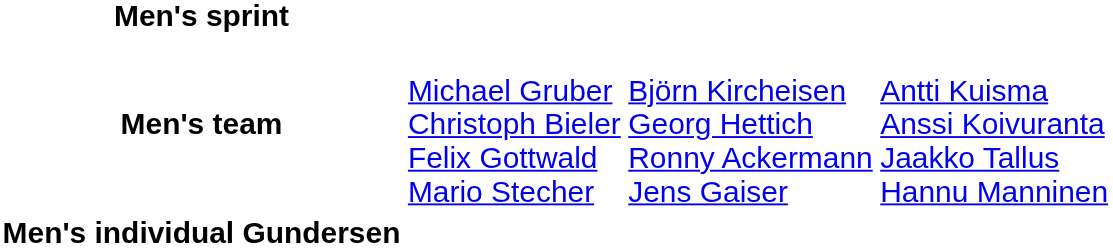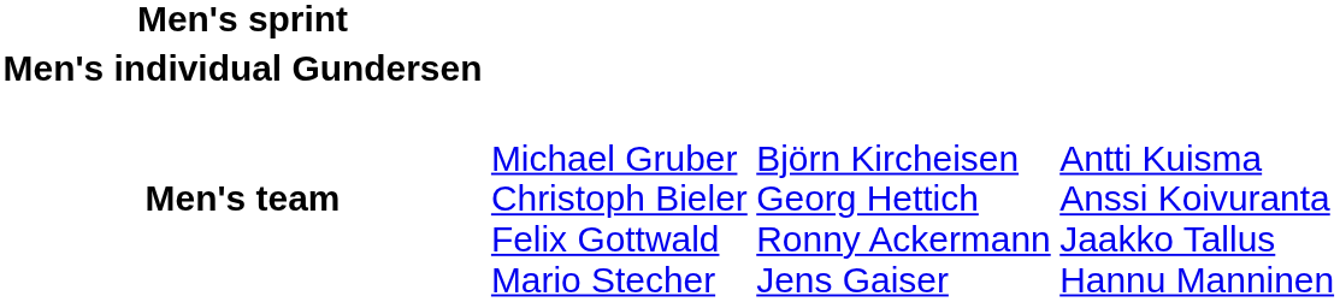rows swapped: Men's individual Gundersen <-> Men's team
